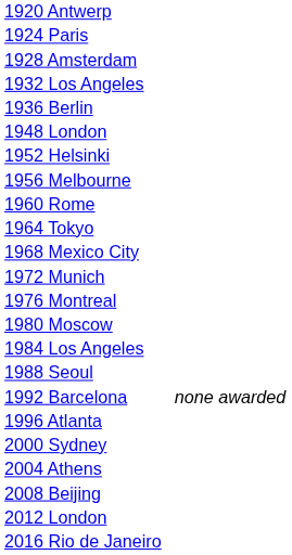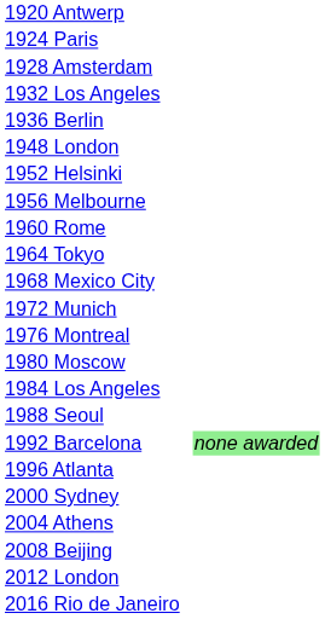1992 Barcelona | column 2: no background -> lightgreen background
